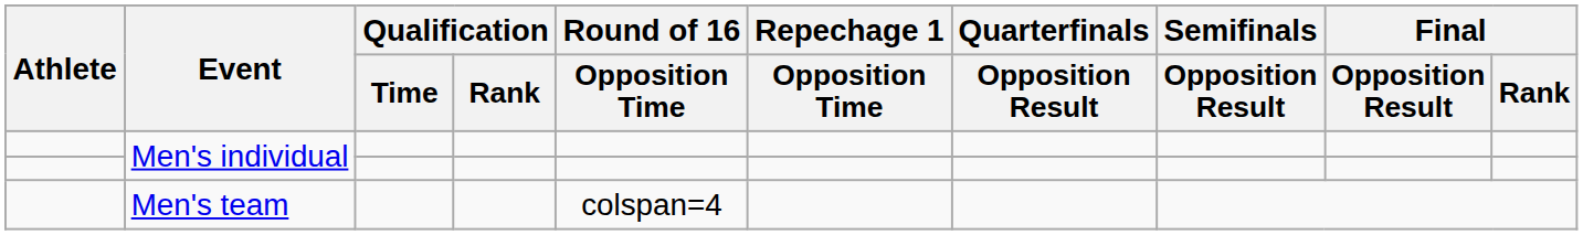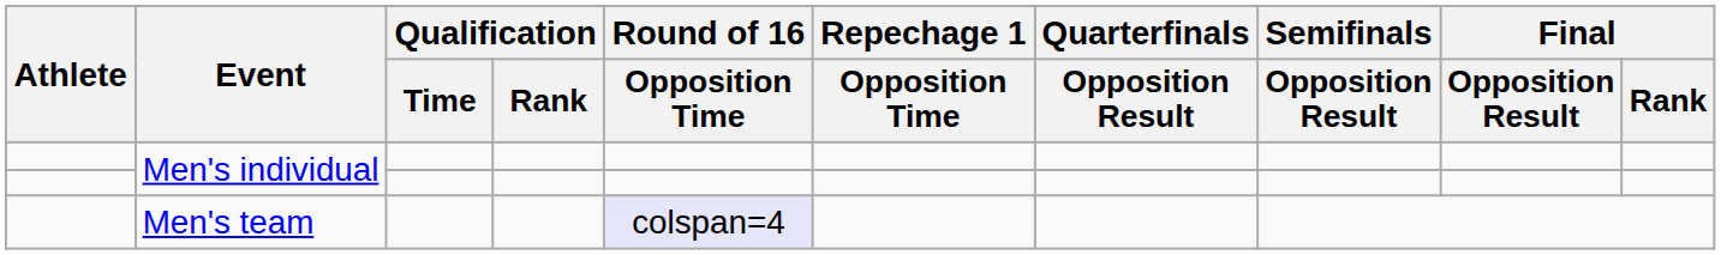Men's team | Round of 16 / Opposition Time: no background -> lavender background
